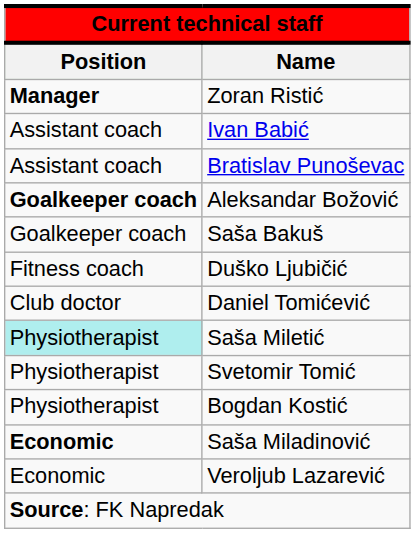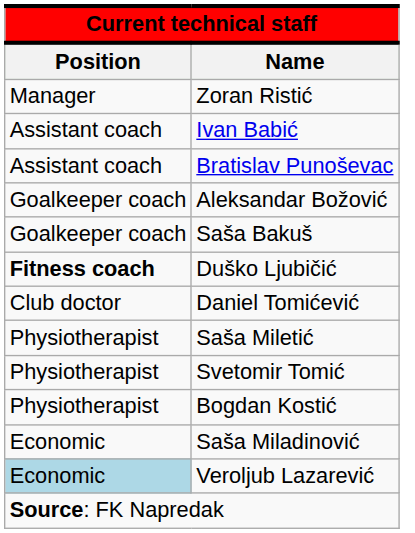Zoran Ristić | column 1: bold -> normal
Aleksandar Božović | column 1: bold -> normal
Duško Ljubičić | column 1: normal -> bold
Saša Miletić | column 1: paleturquoise background -> no background
Saša Miladinović | column 1: bold -> normal
Veroljub Lazarević | column 1: no background -> lightblue background
